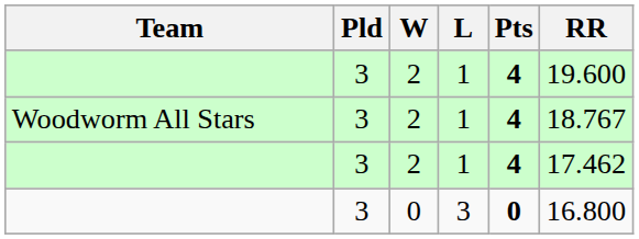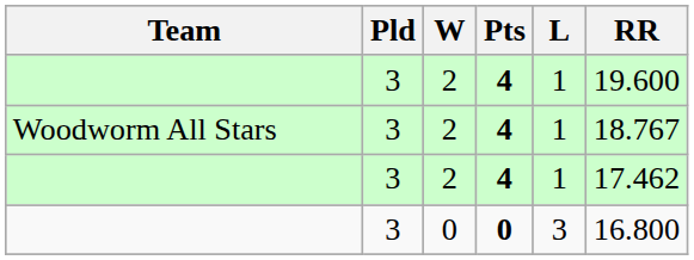columns swapped: L <-> Pts
